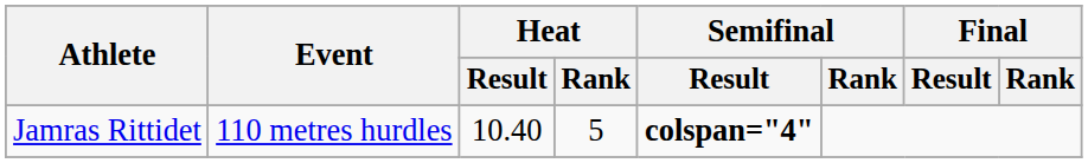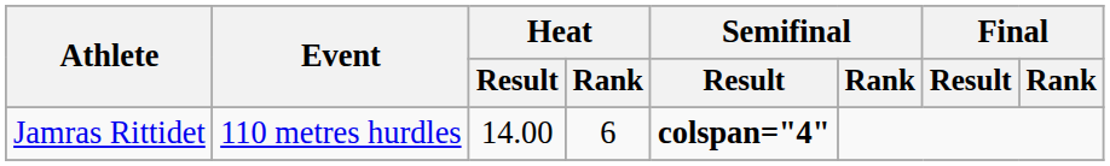Jamras Rittidet | Heat / Result: 10.40 -> 14.00
Jamras Rittidet | Heat / Rank: 5 -> 6
